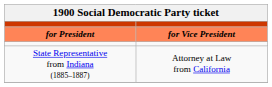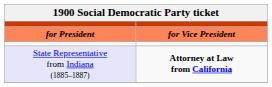State Representative from Indiana (1885–1887) | column 1: no background -> lavender background
State Representative from Indiana (1885–1887) | column 2: normal -> bold
